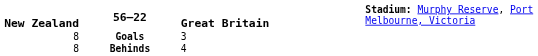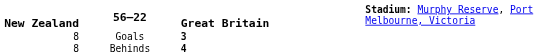8 8 | column 2: bold -> normal
8 8 | column 3: normal -> bold
